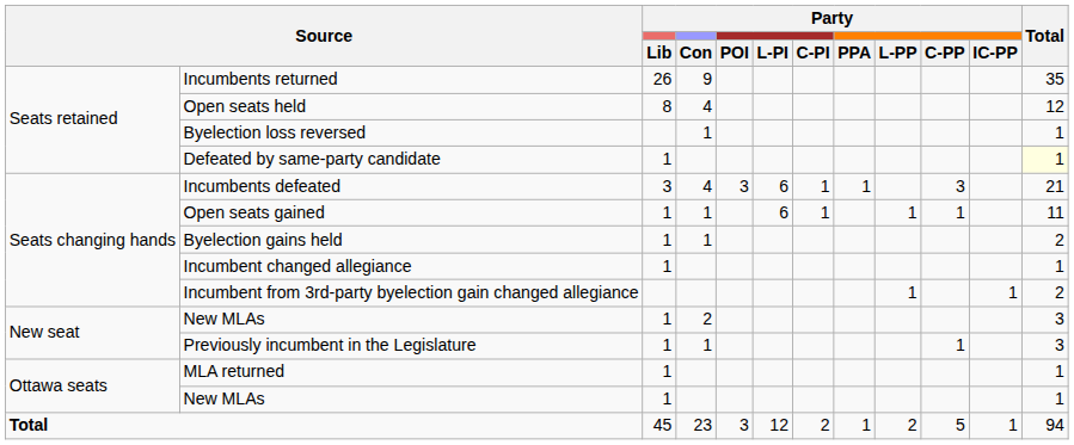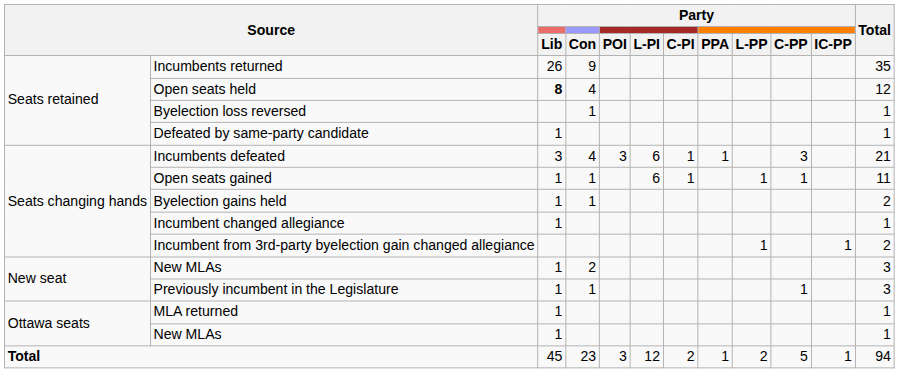Open seats held | Party / Lib: normal -> bold
Defeated by same-party candidate | Total: lightyellow background -> no background
